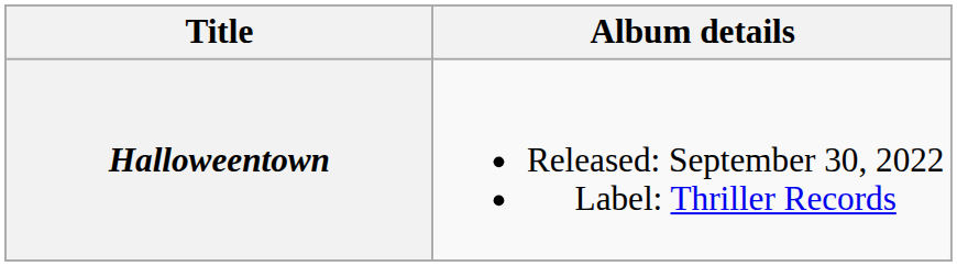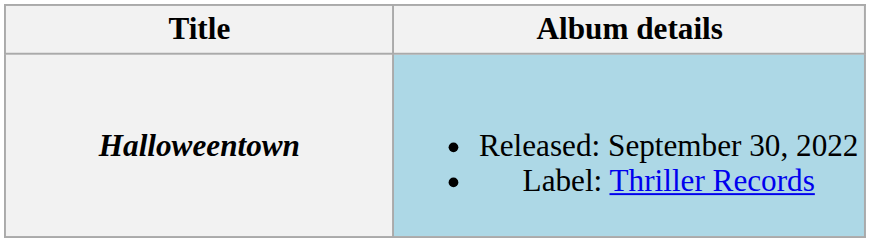Halloweentown | Album details: no background -> lightblue background
